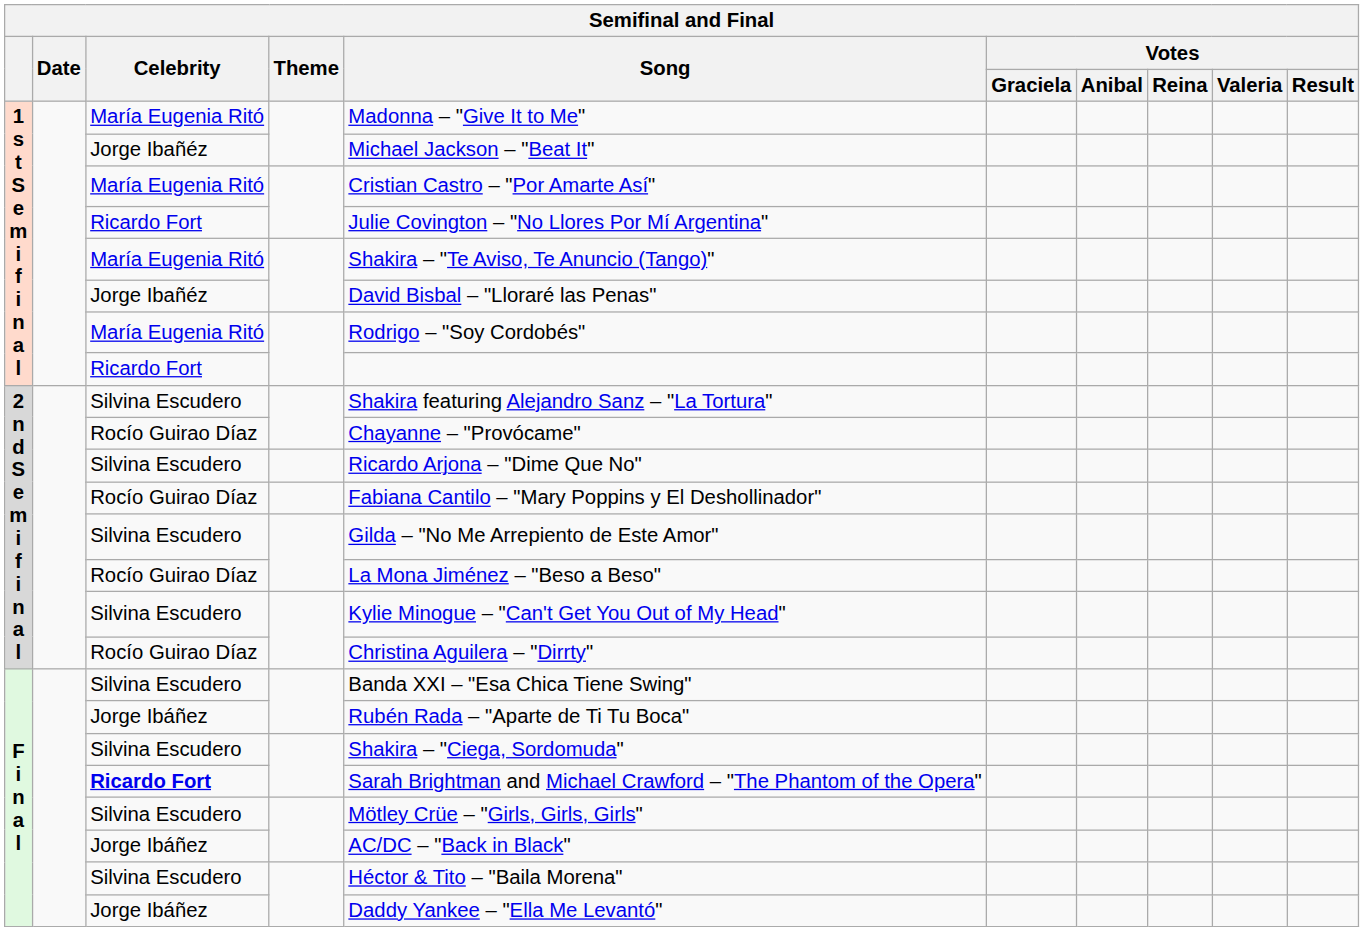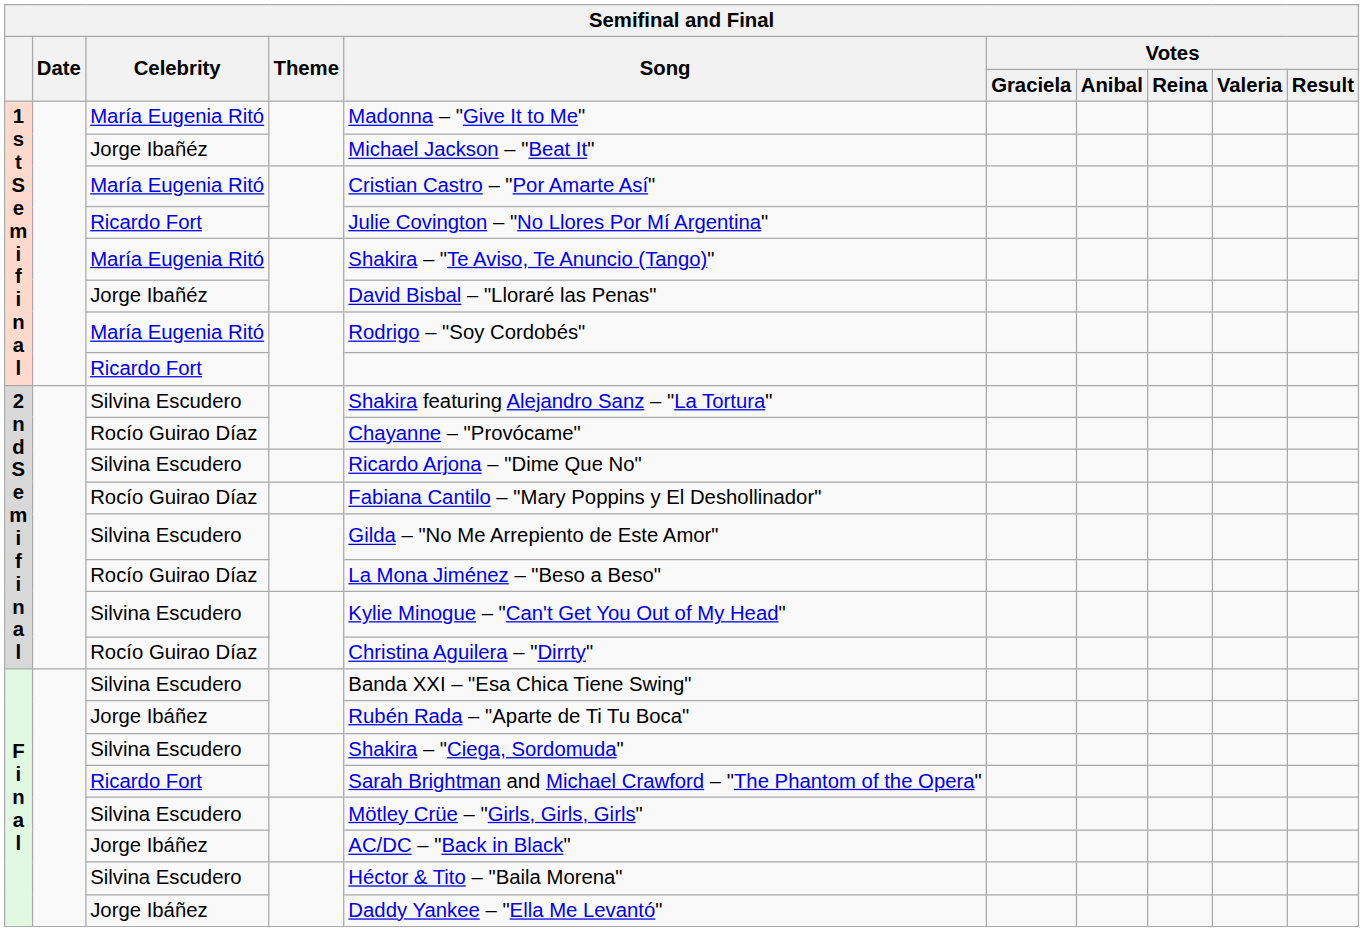F i n a l / Ricardo Fort | Celebrity: bold -> normal
